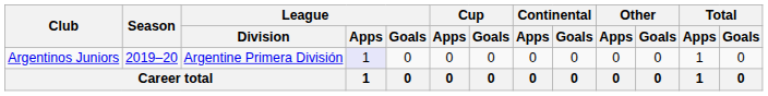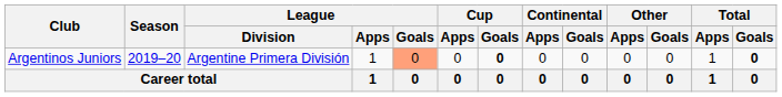Argentinos Juniors | League / Apps: lavender background -> no background
Argentinos Juniors | League / Goals: no background -> lightsalmon background
Argentinos Juniors | Cup / Goals: normal -> bold
Argentinos Juniors | Total / Goals: normal -> bold
